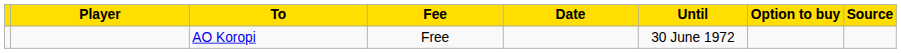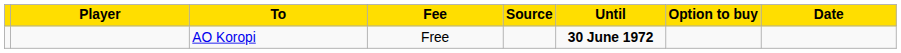columns swapped: Date <-> Source
AO Koropi | Until: normal -> bold
